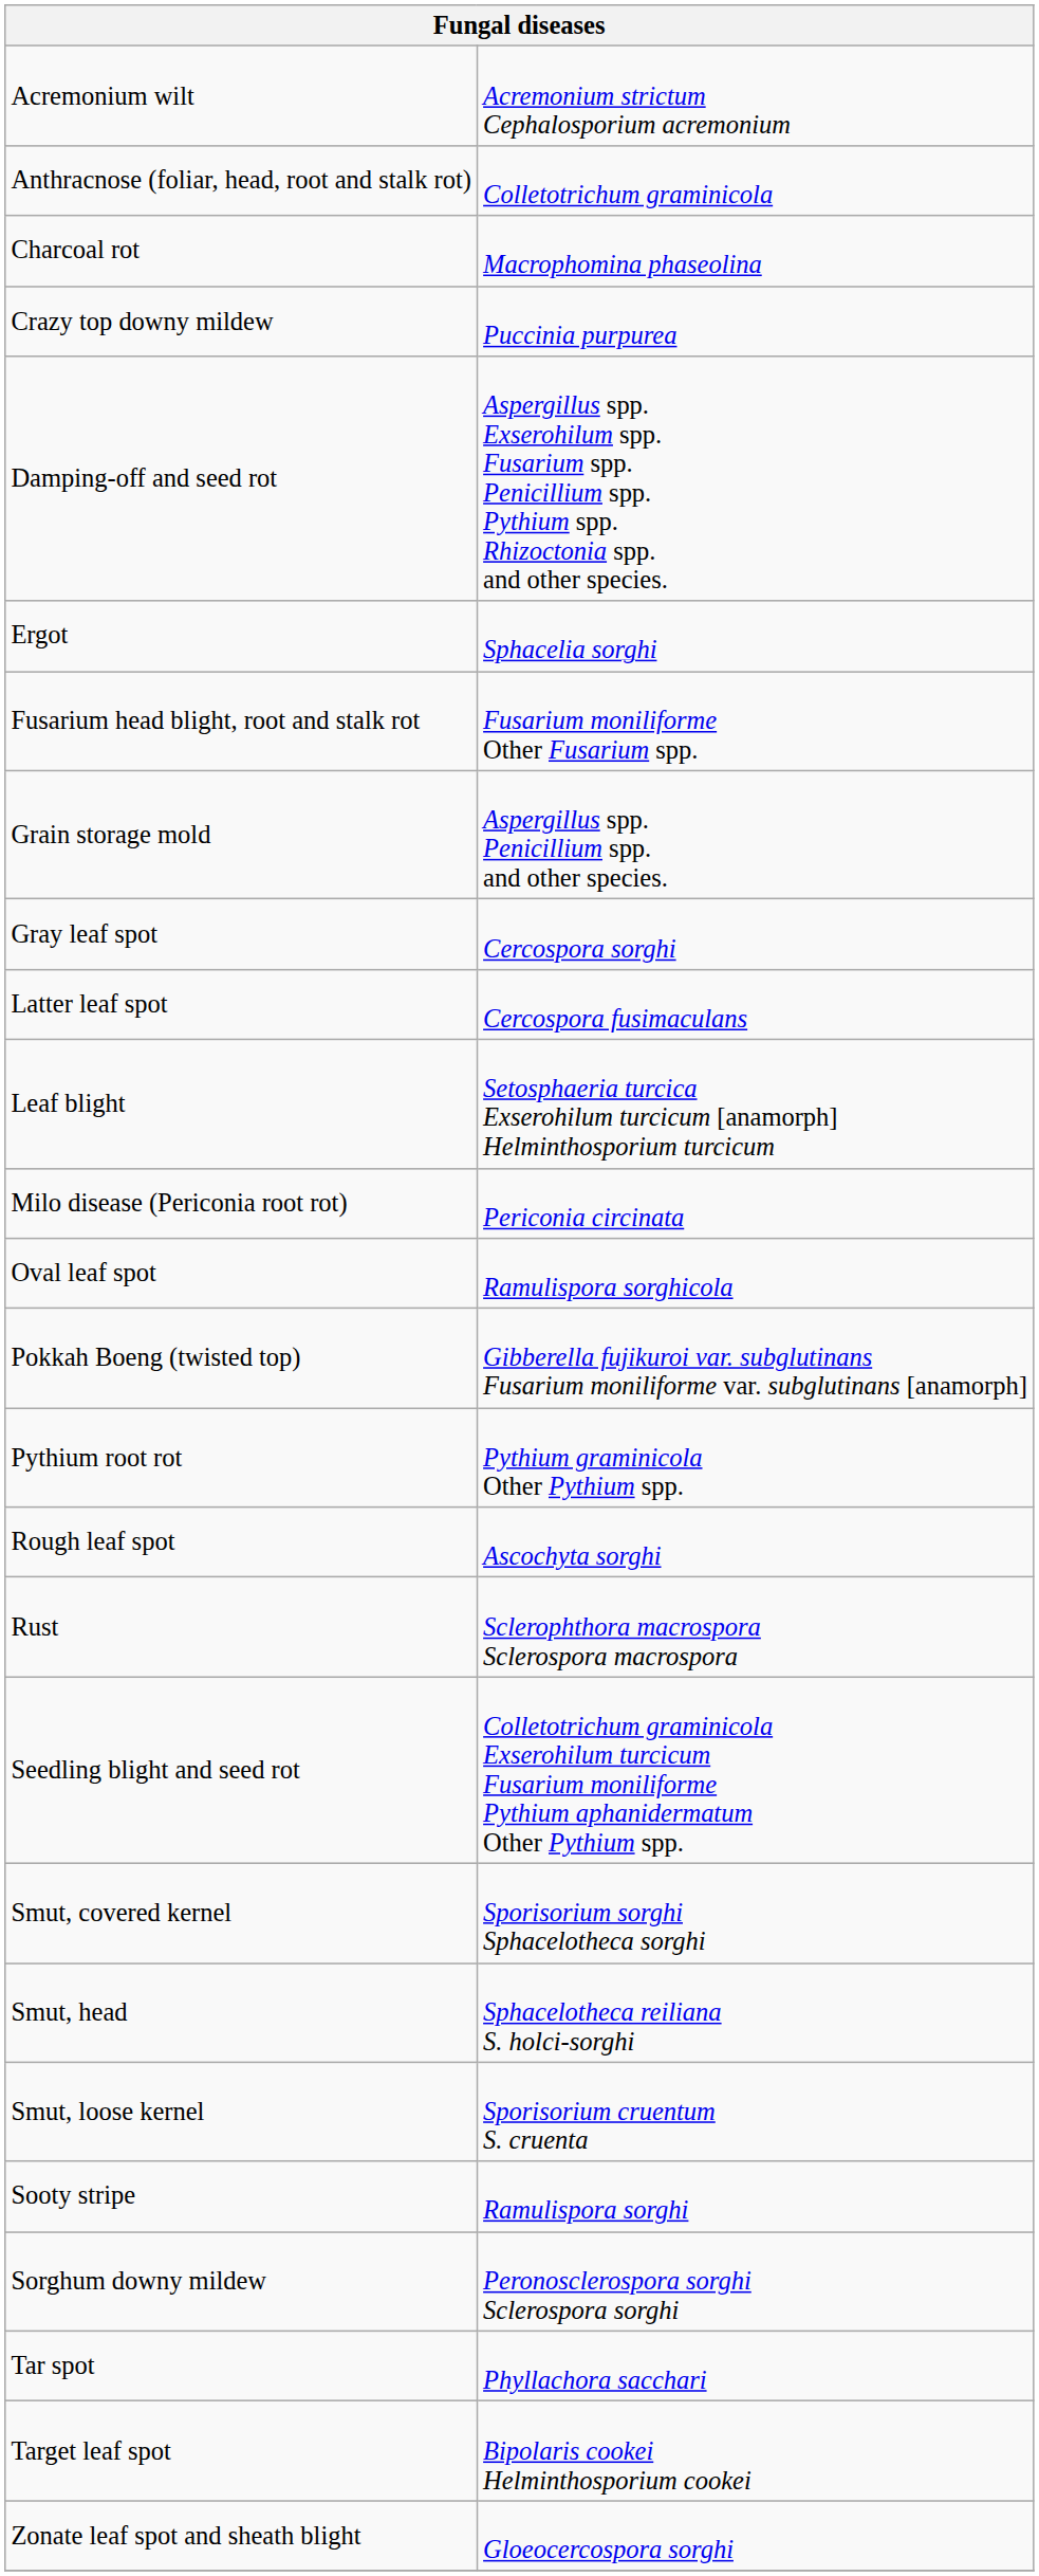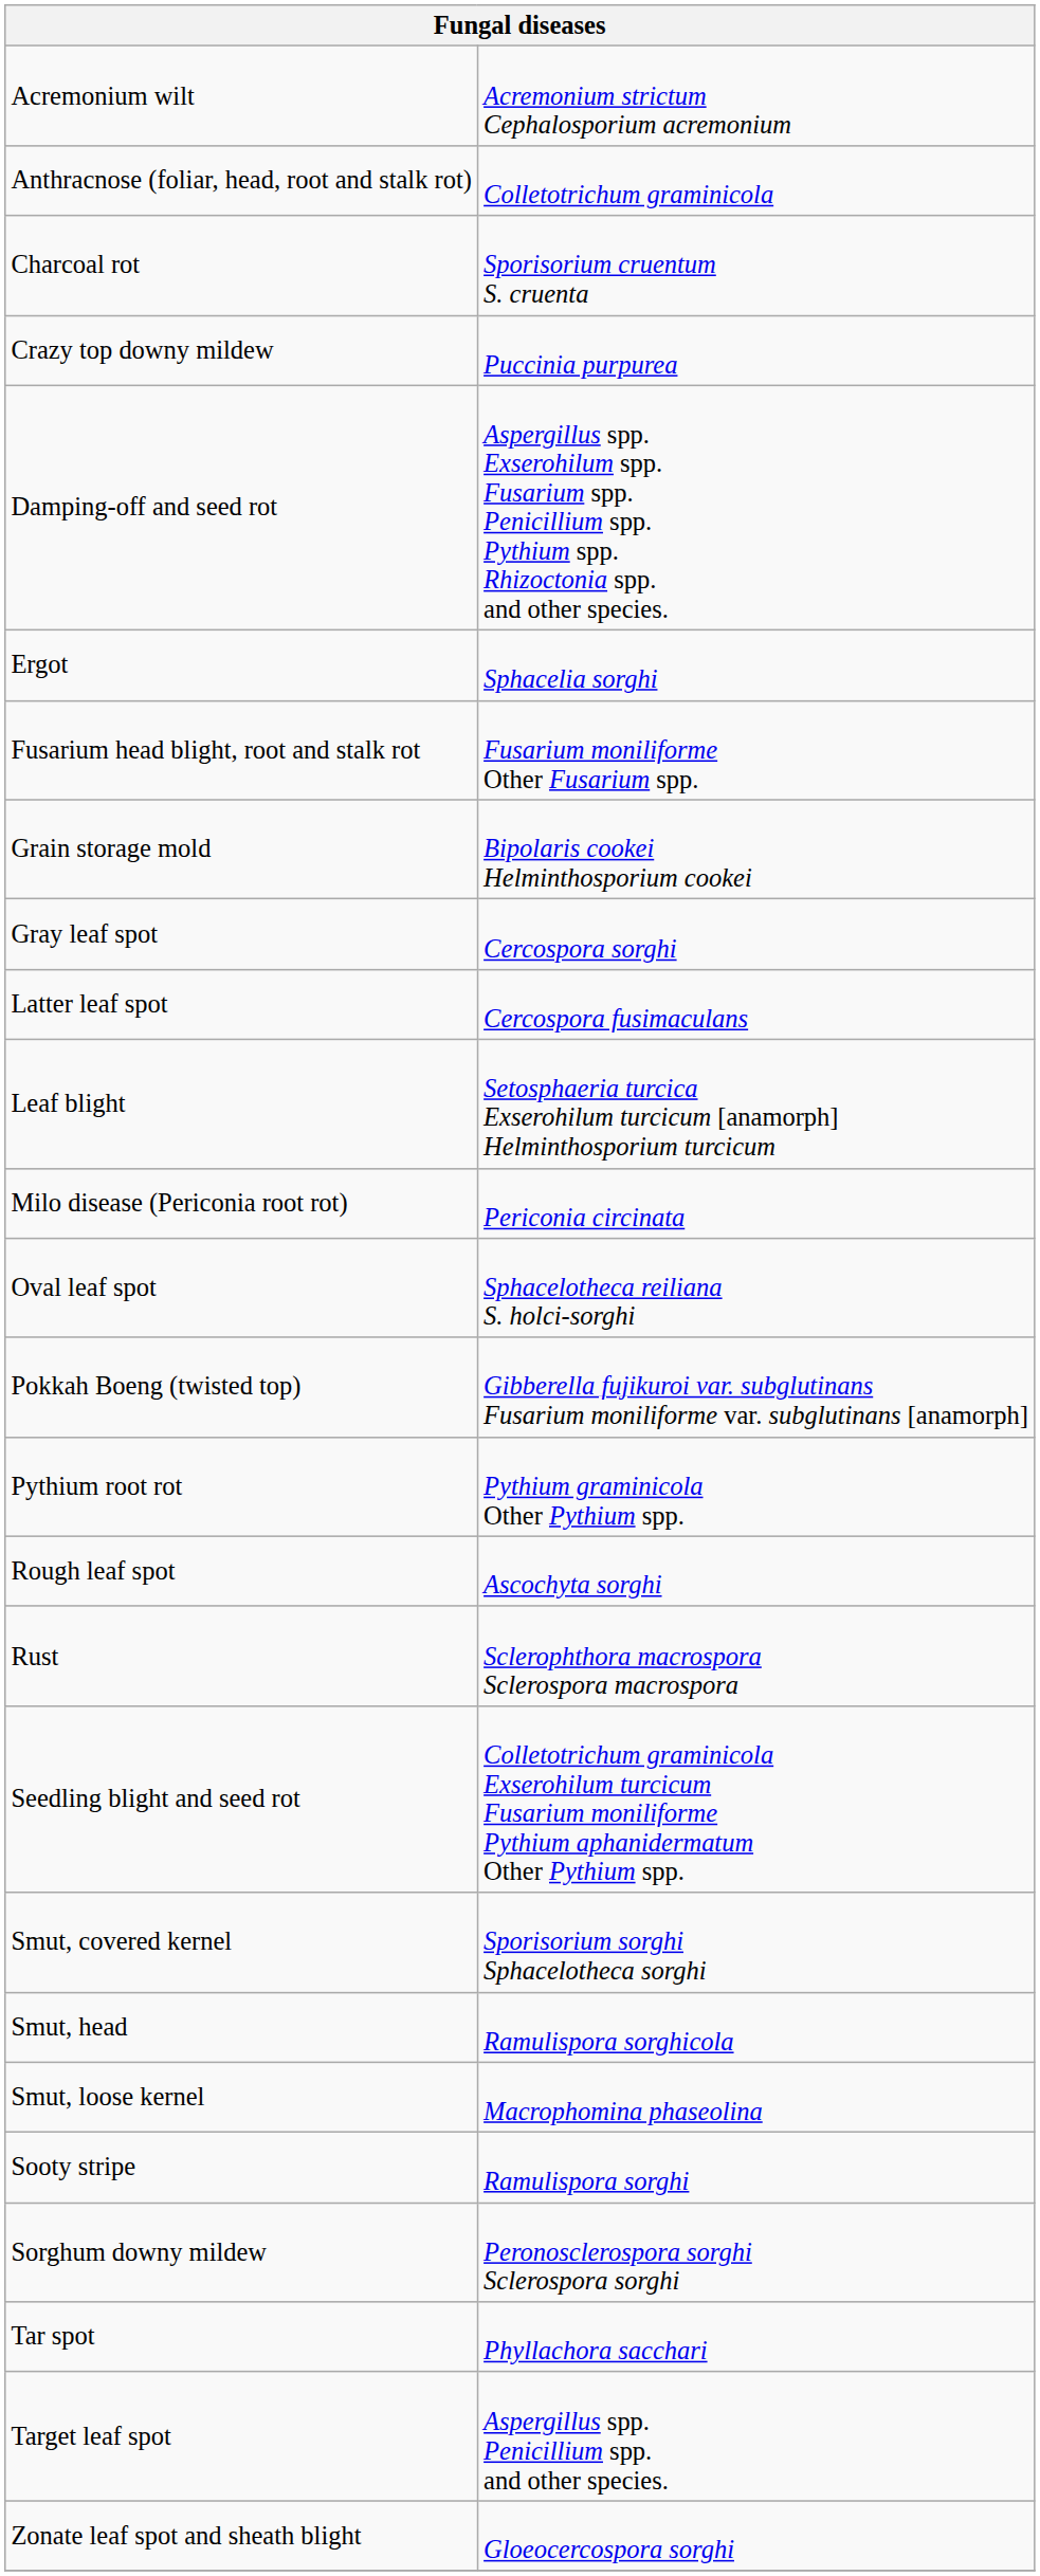Charcoal rot | column 2: Macrophomina phaseolina -> Sporisorium cruentum S. cruenta
Grain storage mold | column 2: Aspergillus spp. Penicillium spp. and other species. -> Bipolaris cookei Helminthosporium cookei
Oval leaf spot | column 2: Ramulispora sorghicola -> Sphacelotheca reiliana S. holci-sorghi
Smut, head | column 2: Sphacelotheca reiliana S. holci-sorghi -> Ramulispora sorghicola
Smut, loose kernel | column 2: Sporisorium cruentum S. cruenta -> Macrophomina phaseolina
Target leaf spot | column 2: Bipolaris cookei Helminthosporium cookei -> Aspergillus spp. Penicillium spp. and other species.
